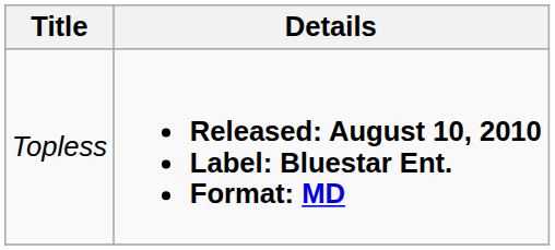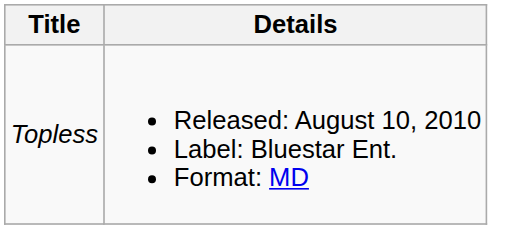Topless | Details: bold -> normal
